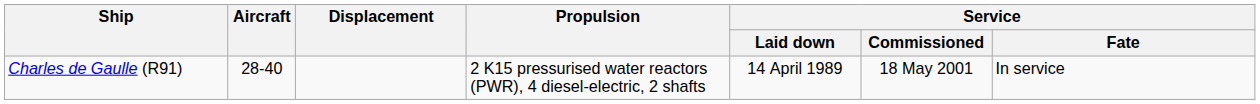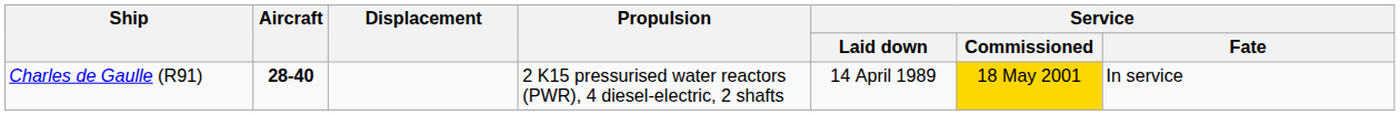Charles de Gaulle (R91) | Aircraft: normal -> bold
Charles de Gaulle (R91) | Service / Commissioned: no background -> gold background
